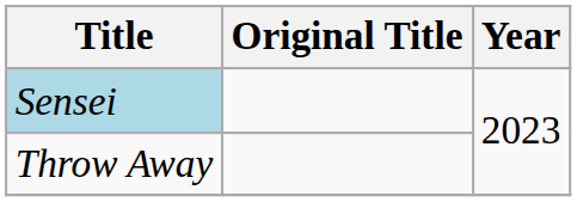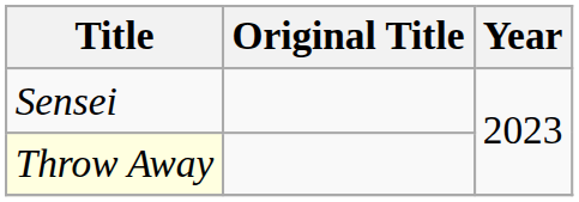Sensei | Title: lightblue background -> no background
Throw Away | Title: no background -> lightyellow background
